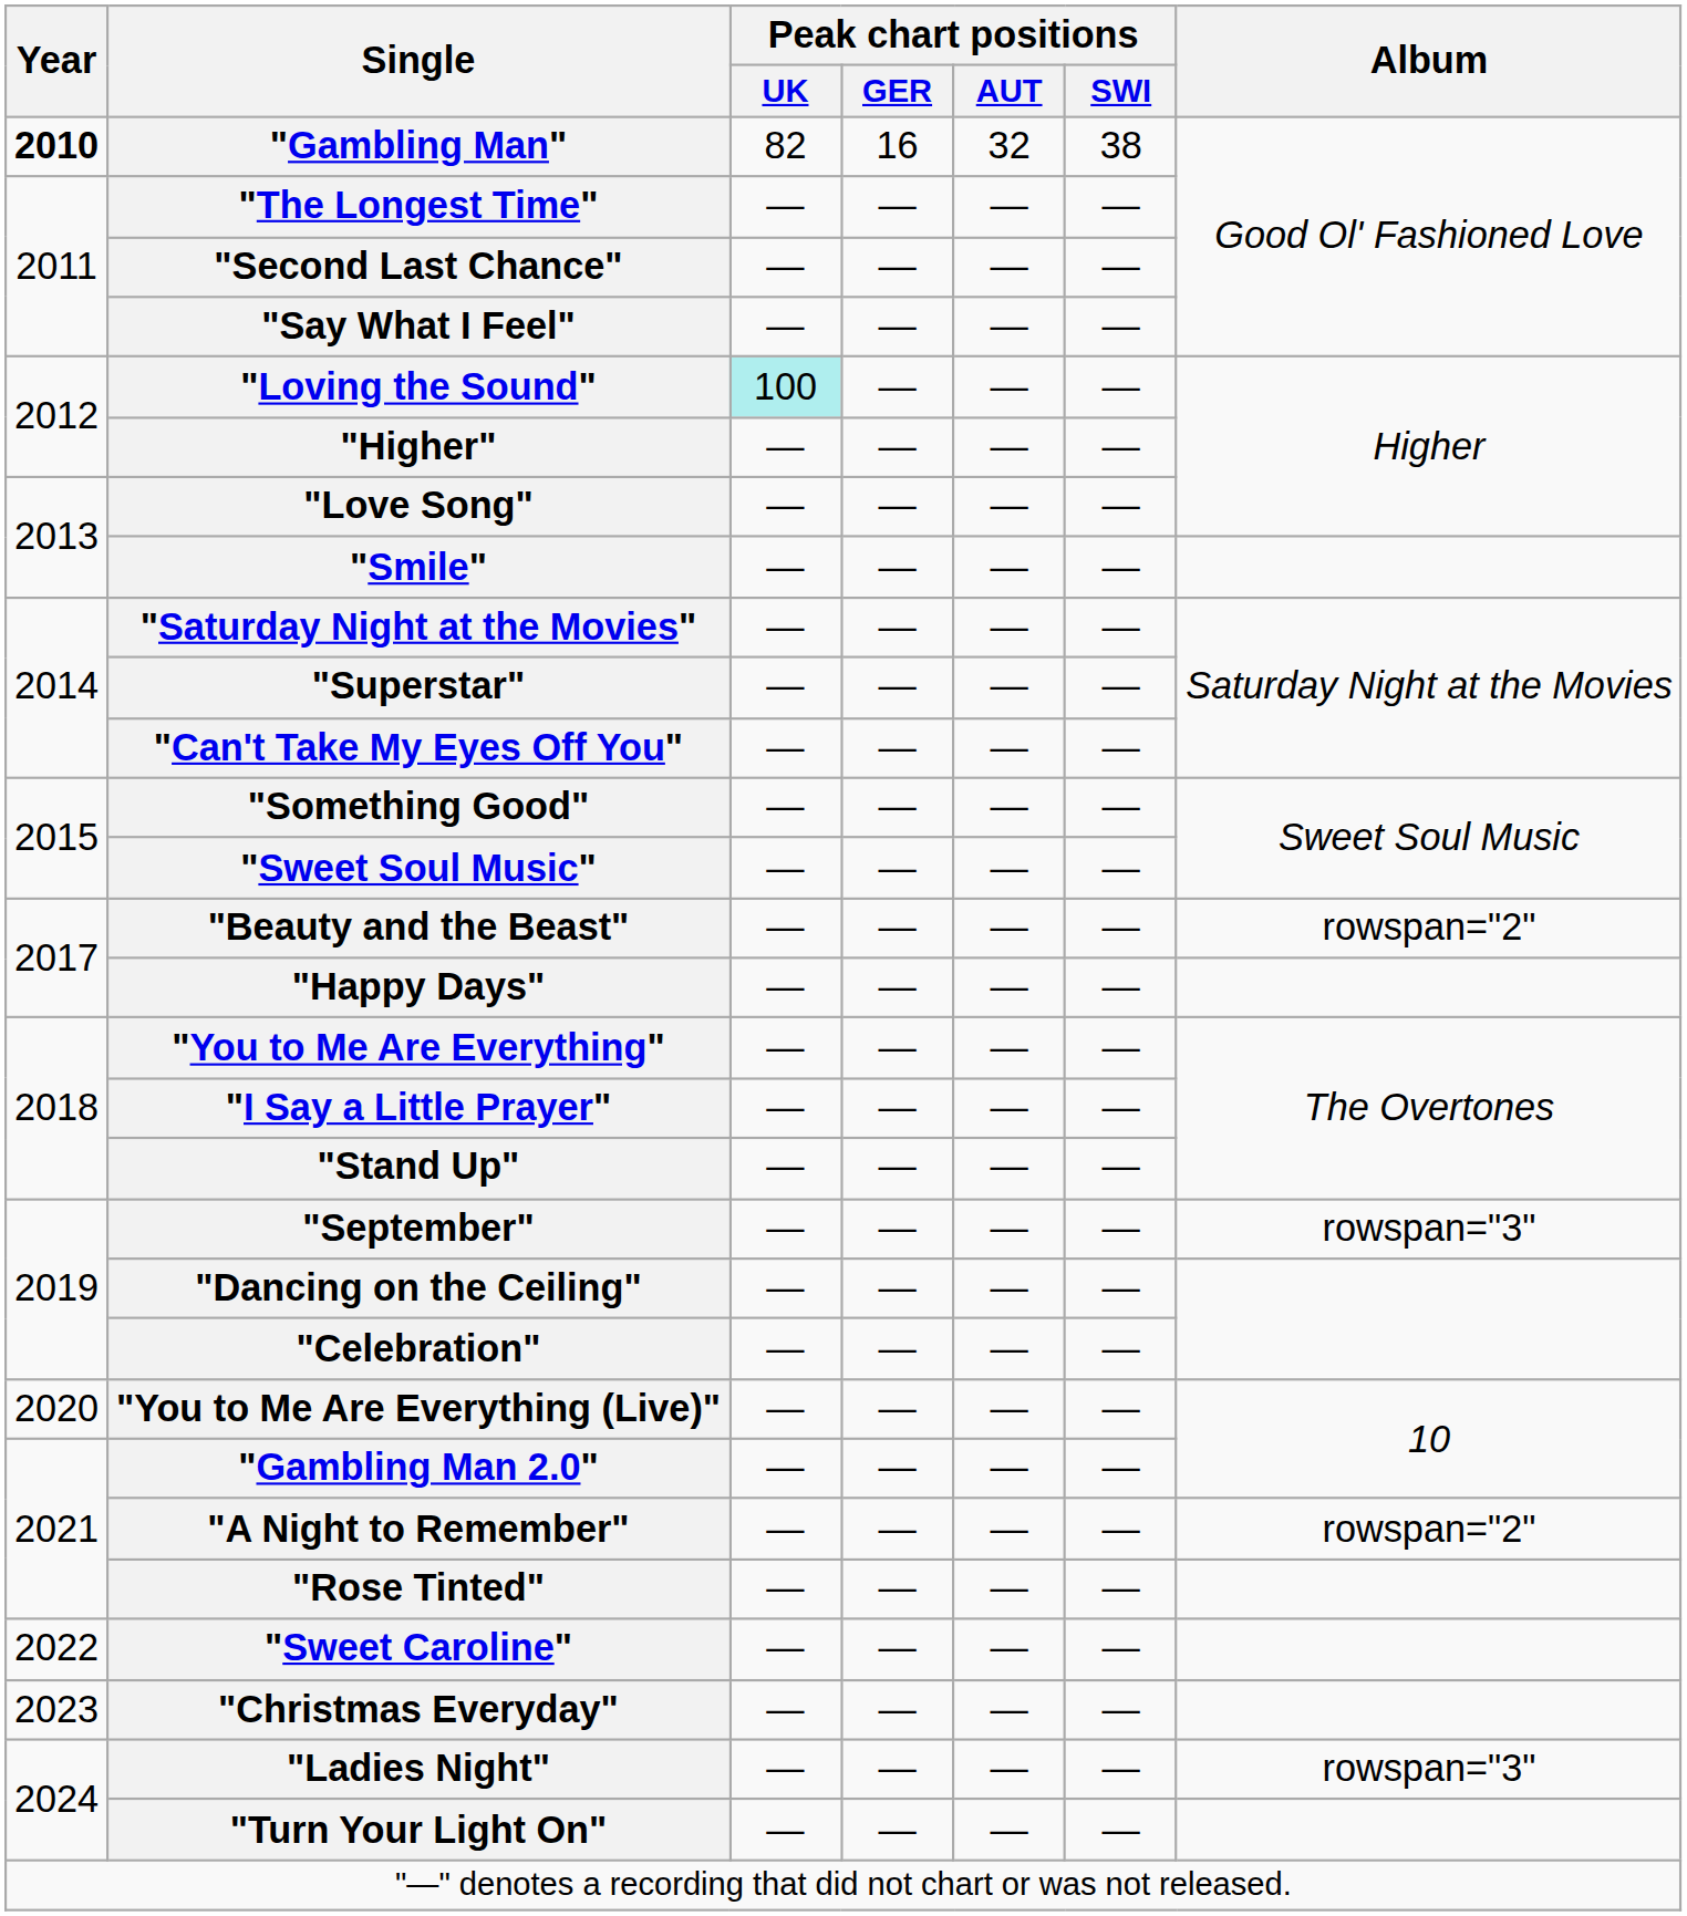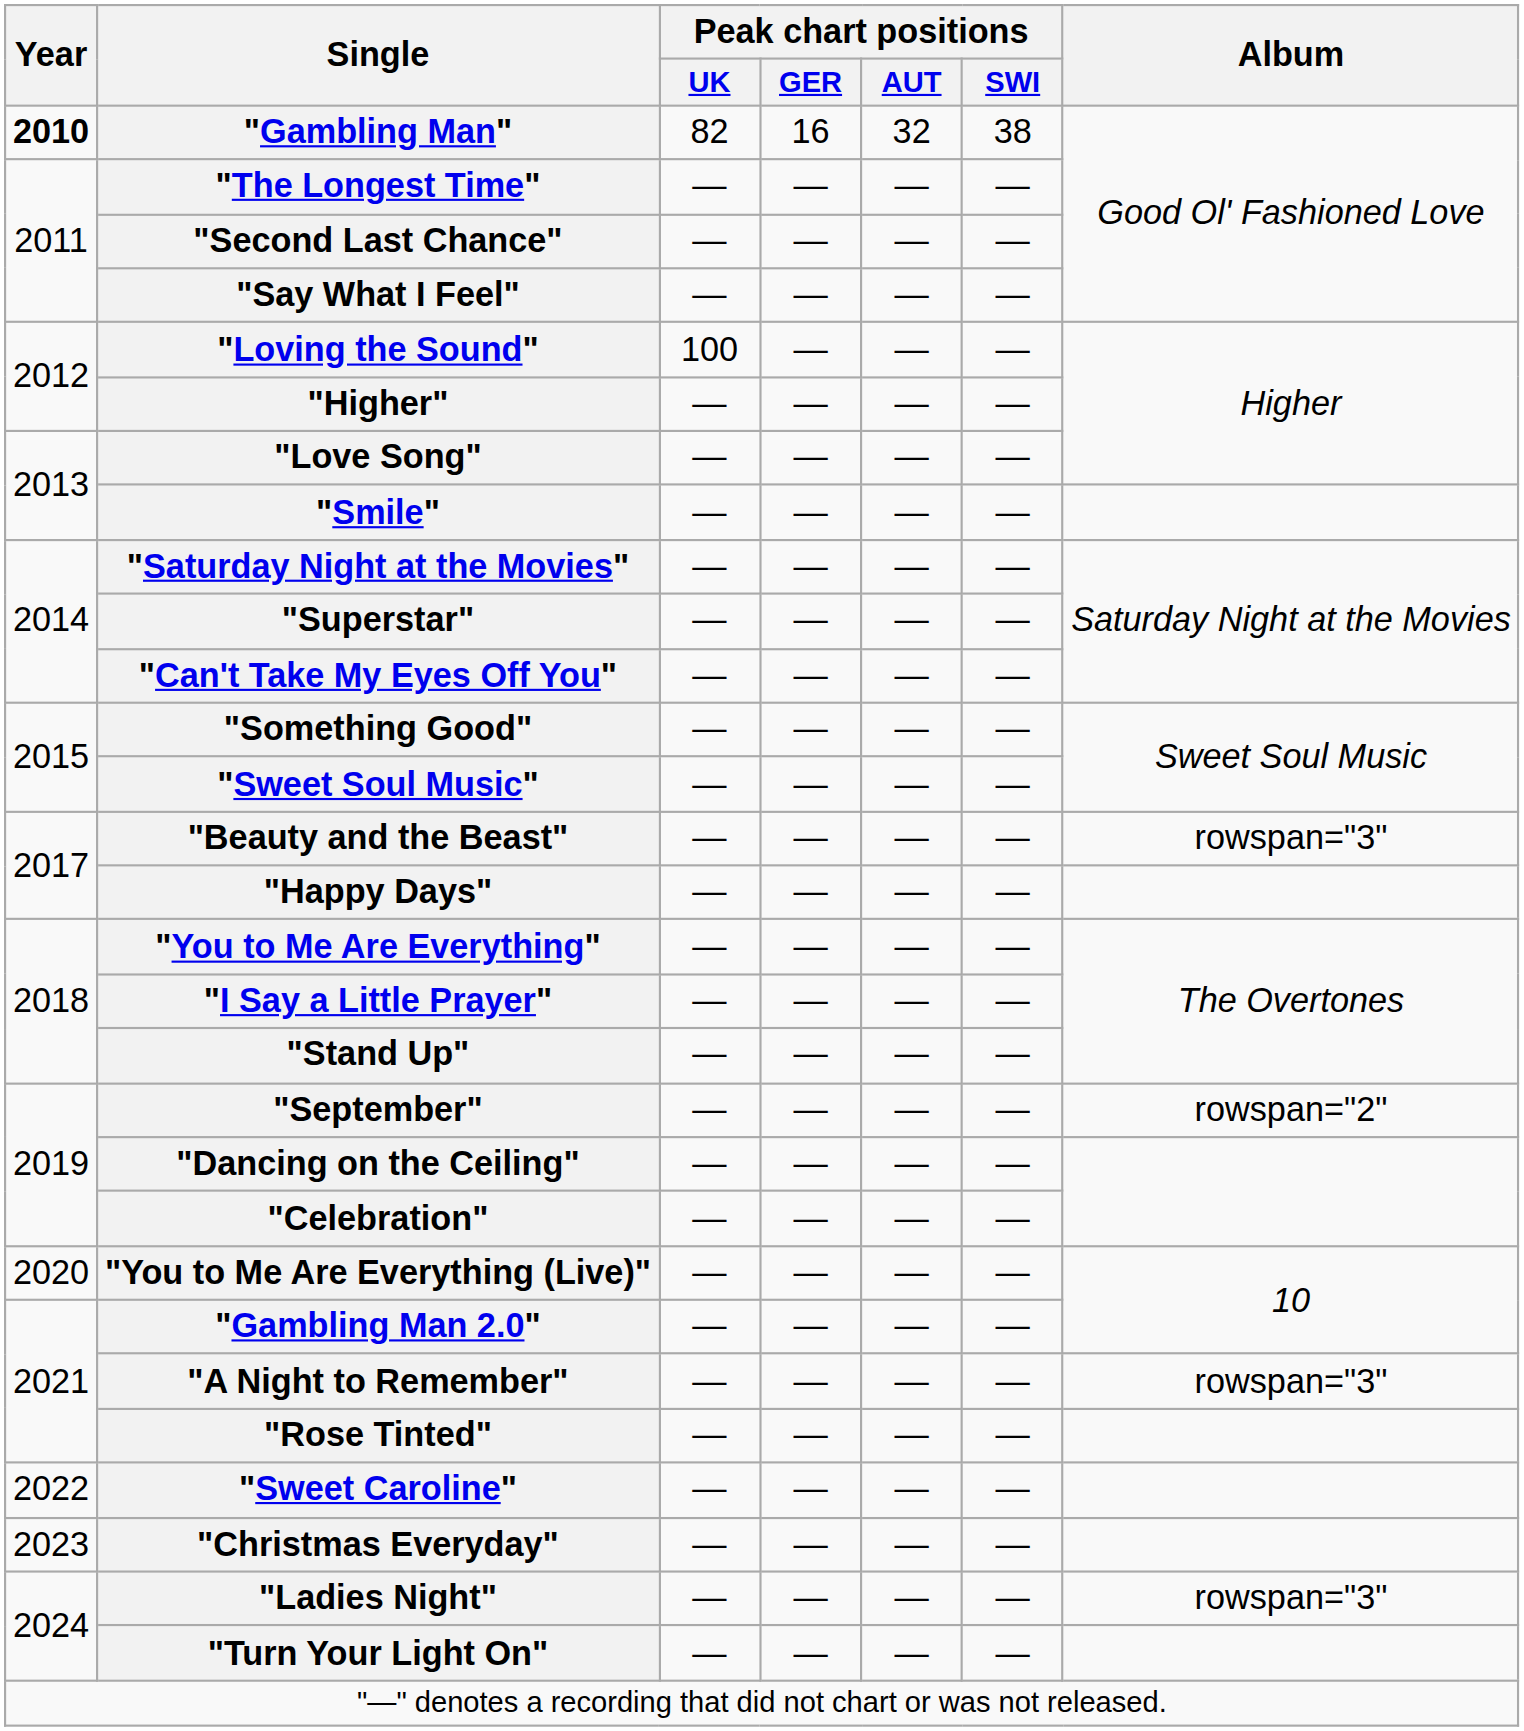"Loving the Sound" | Peak chart positions / UK: paleturquoise background -> no background
"Beauty and the Beast" | Album: rowspan="2" -> rowspan="3"
"September" | Album: rowspan="3" -> rowspan="2"
"A Night to Remember" | Album: rowspan="2" -> rowspan="3"
